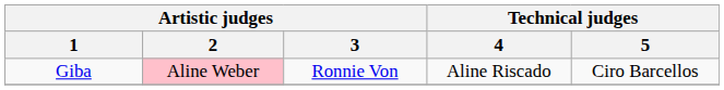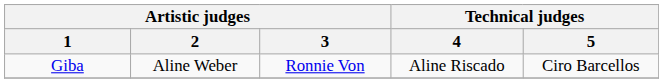Giba | Artistic judges / 2: pink background -> no background
